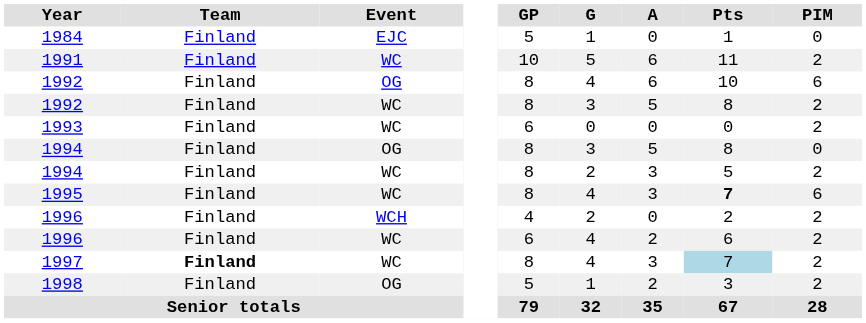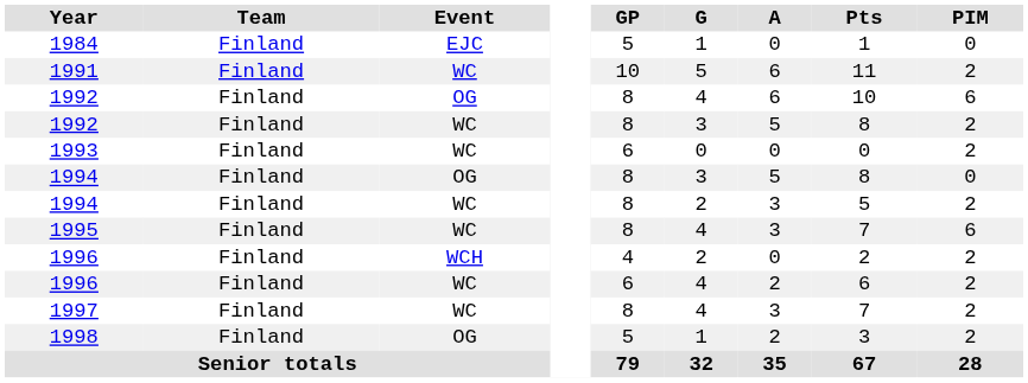1995 | Pts: bold -> normal
1997 | Team: bold -> normal
1997 | Pts: lightblue background -> no background
